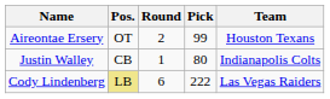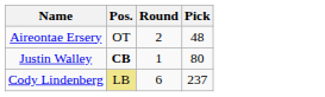- column: Team | Houston Texans | Indianapolis Colts | Las Vegas Raiders
Aireontae Ersery | Pick: 99 -> 48
Justin Walley | Pos.: normal -> bold
Cody Lindenberg | Pick: 222 -> 237
